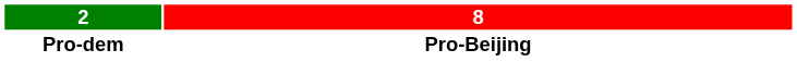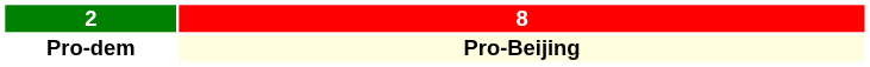Pro-dem | 8: no background -> lightyellow background
